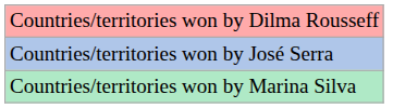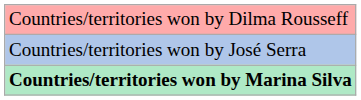row 3 | column 1: normal -> bold
